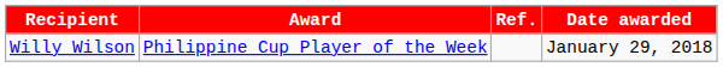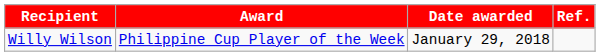columns swapped: Date awarded <-> Ref.
